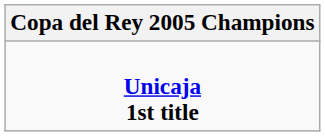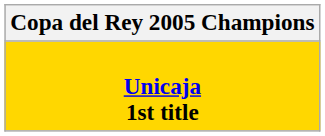row 2 | column 1: no background -> gold background
